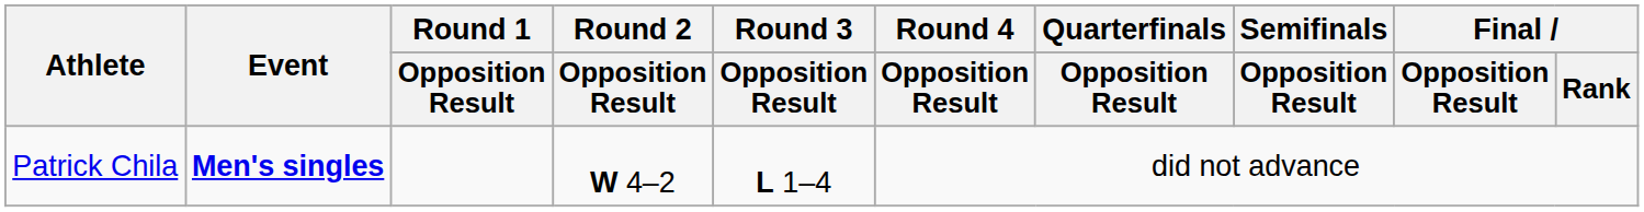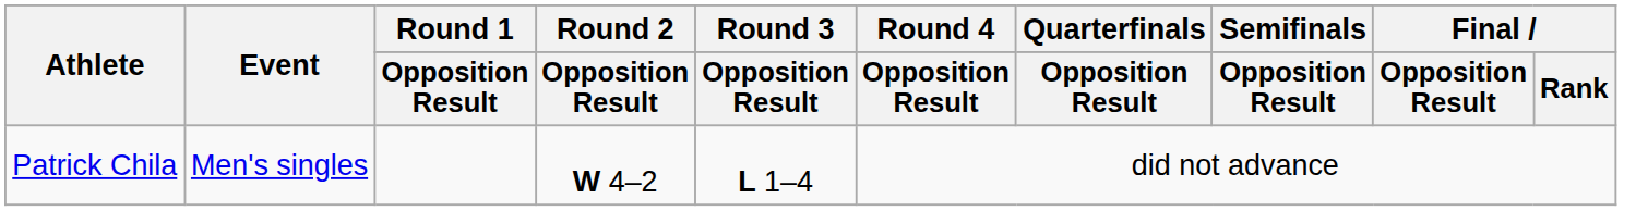Patrick Chila | Event: bold -> normal
